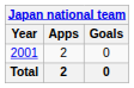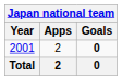2001 | Goals: normal -> bold
